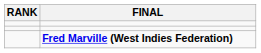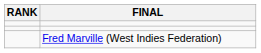row 4 | FINAL: bold -> normal
